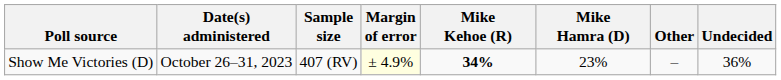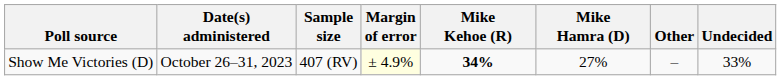Show Me Victories (D) | Mike Hamra (D): 23% -> 27%
Show Me Victories (D) | Undecided: 36% -> 33%
